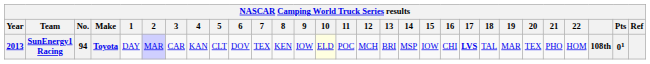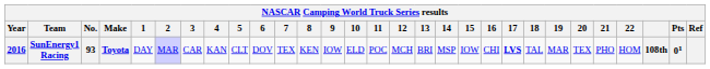SunEnergy1 Racing | Year: 2013 -> 2016
SunEnergy1 Racing | No.: 94 -> 93
SunEnergy1 Racing | 10: lightyellow background -> no background
